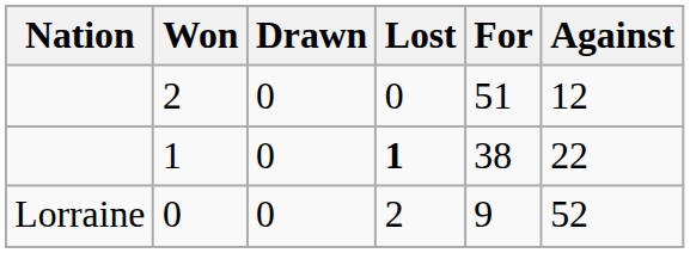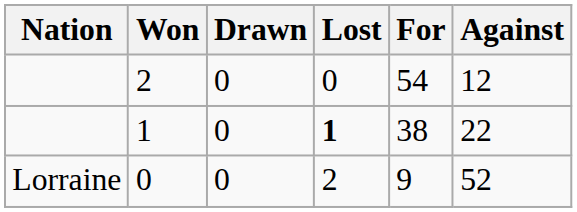row 2 | For: 51 -> 54
